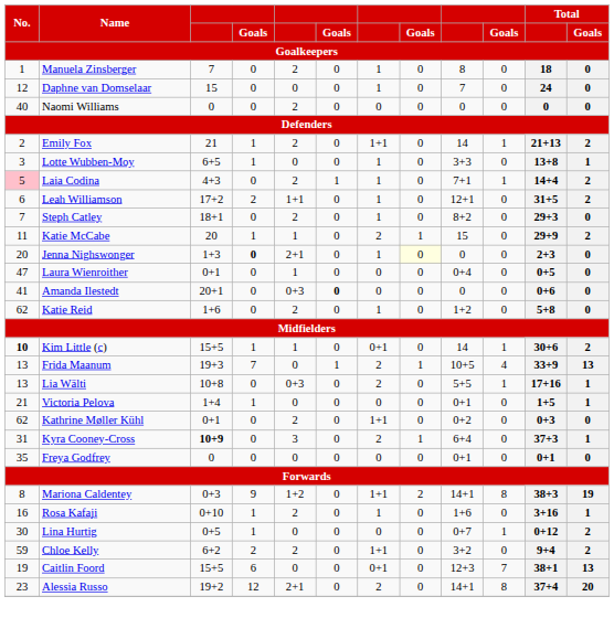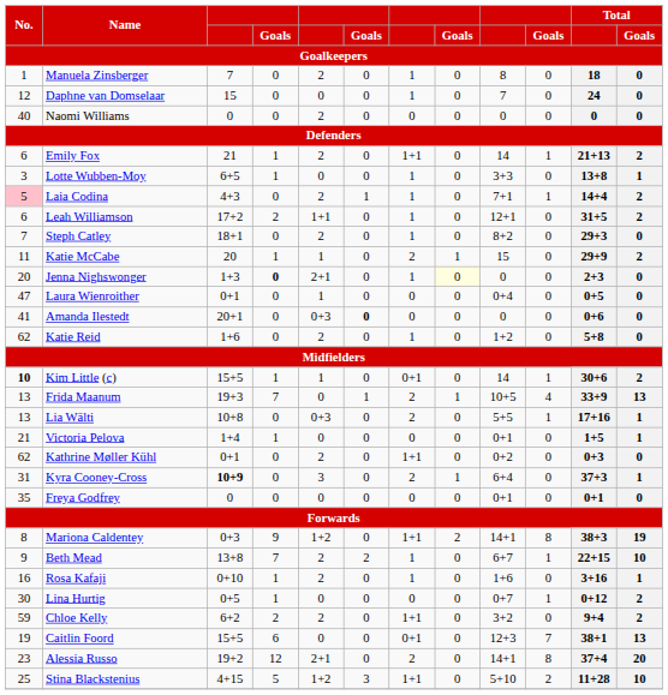Emily Fox | No.: 2 -> 6
+ row: 9 | Beth Mead | 13+8 | 7 | 2 | 2 | 1 | 0 | 6+7 | 1 | 22+15 | 10
+ row: 25 | Stina Blackstenius | 4+15 | 5 | 1+2 | 3 | 1+1 | 0 | 5+10 | 2 | 11+28 | 10
